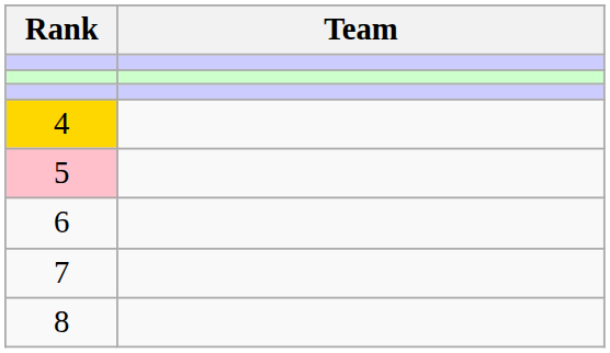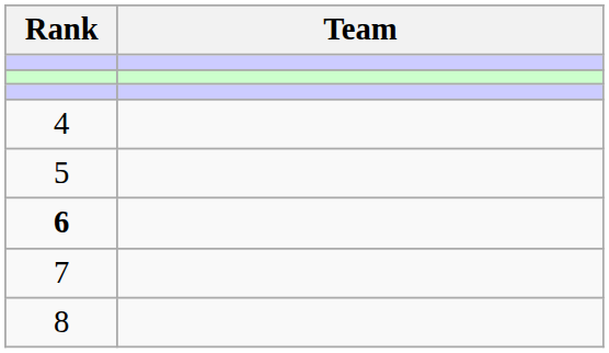row 5 | Rank: gold background -> no background
row 6 | Rank: pink background -> no background
row 7 | Rank: normal -> bold
